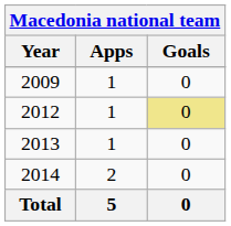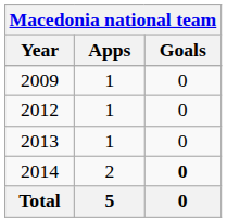2012 | Goals: khaki background -> no background
2014 | Goals: normal -> bold
